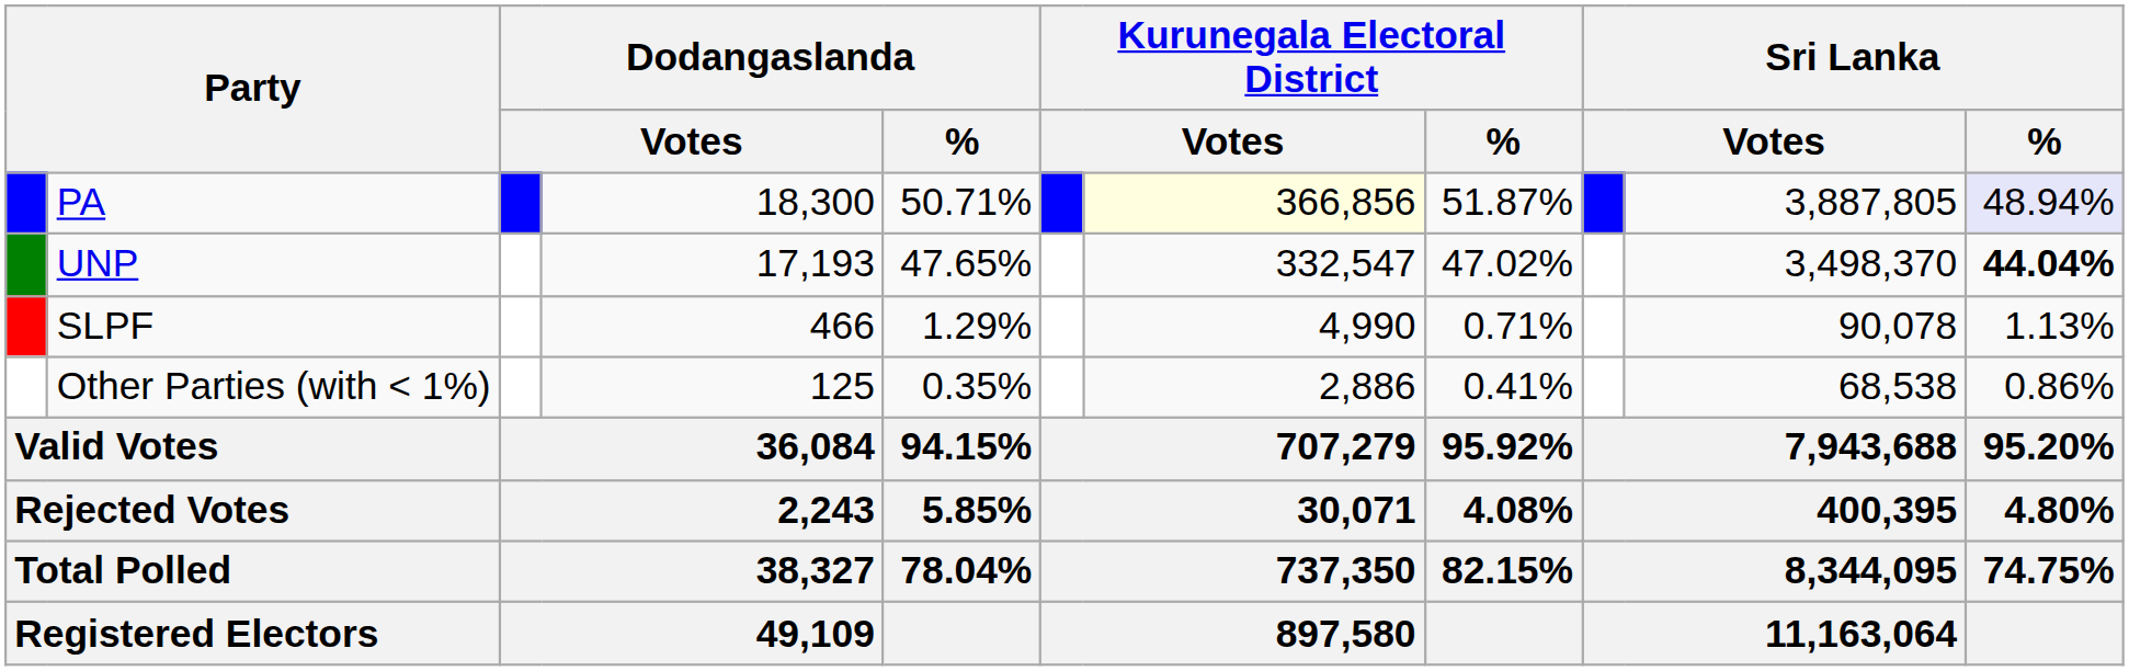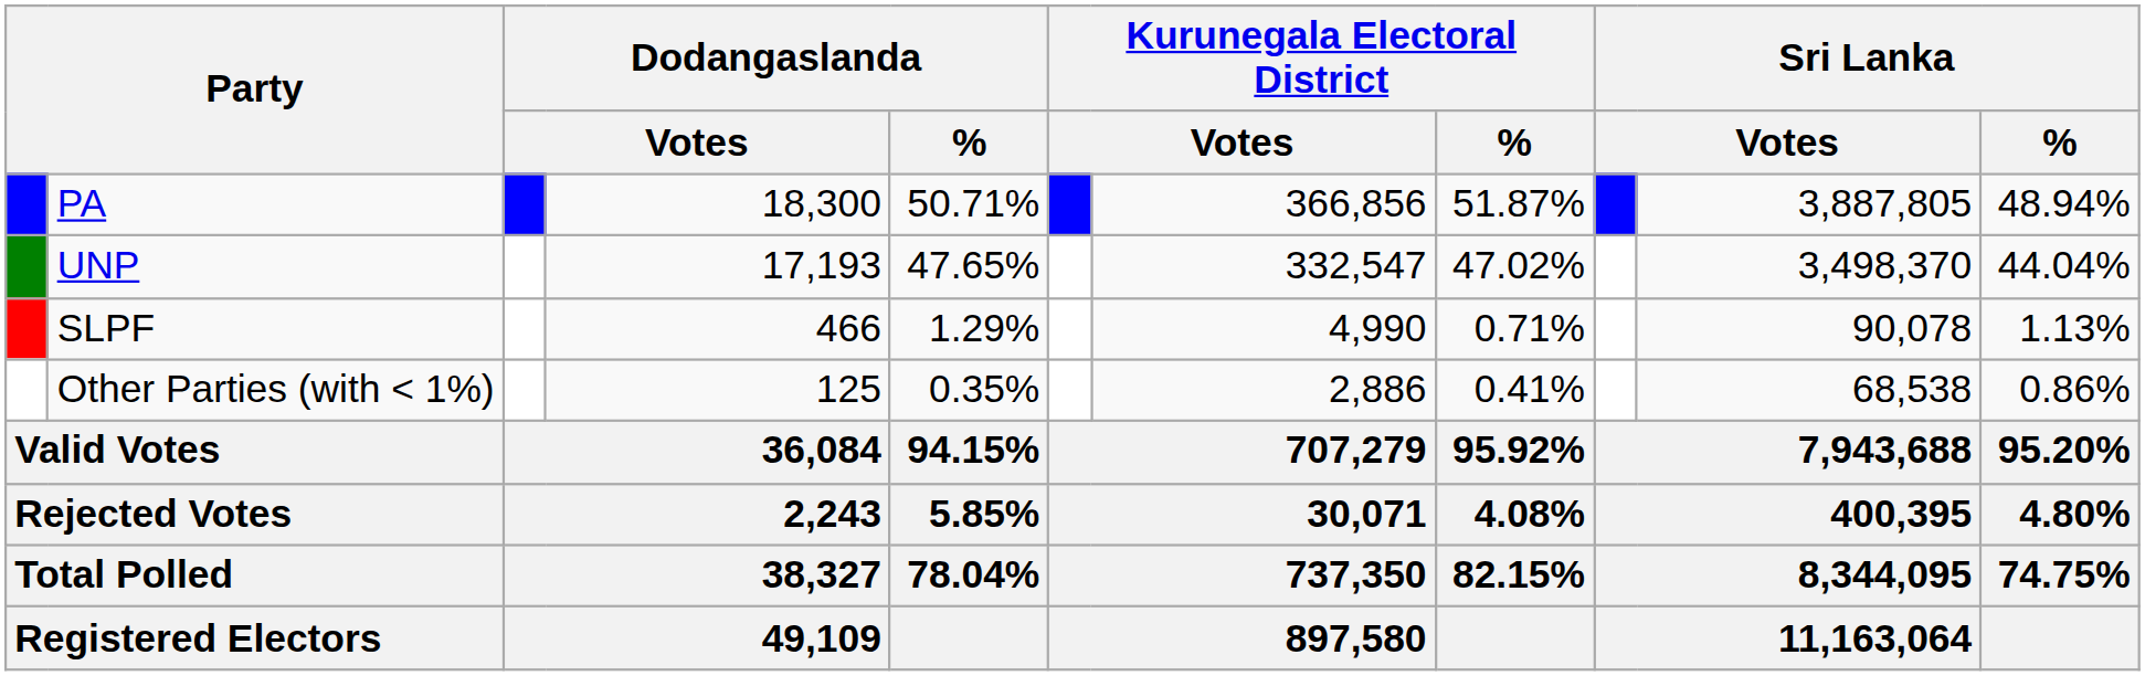PA | column 7: lightyellow background -> no background
PA | Sri Lanka / %: lavender background -> no background
UNP | Sri Lanka / %: bold -> normal
